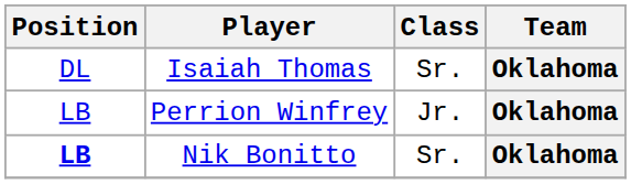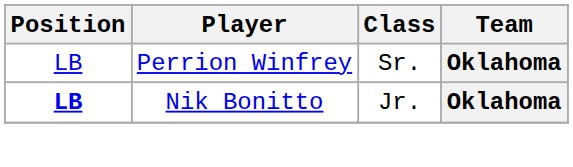- row: DL | Isaiah Thomas | Sr. | Oklahoma
Perrion Winfrey | Class: Jr. -> Sr.
Nik Bonitto | Class: Sr. -> Jr.
